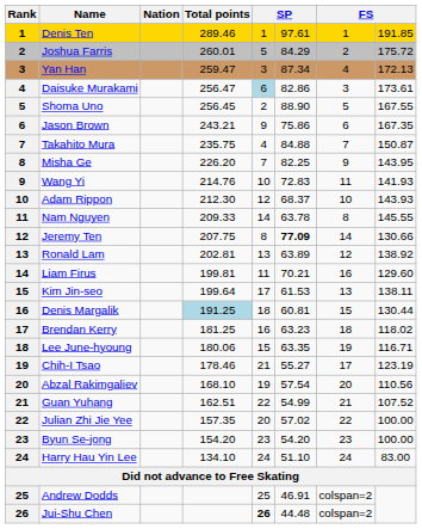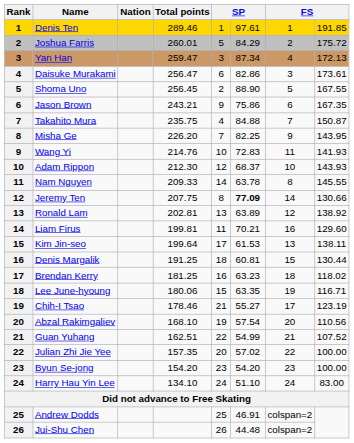Daisuke Murakami | column 5: lightblue background -> no background
Denis Margalik | Total points: lightblue background -> no background
Jui-Shu Chen | column 5: bold -> normal
